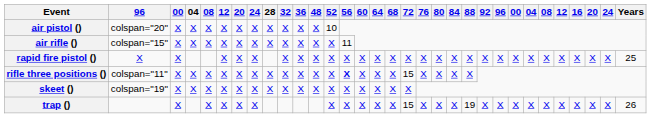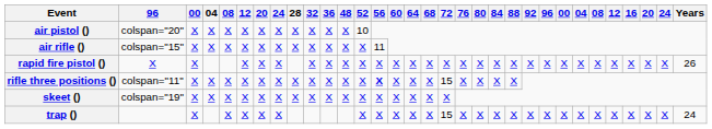rapid fire pistol () | Years: 25 -> 26
trap () | 88: 19 -> X
trap () | Years: 26 -> 24
